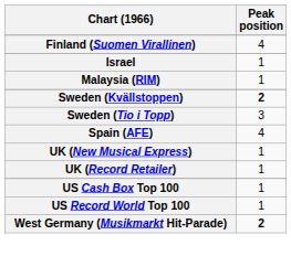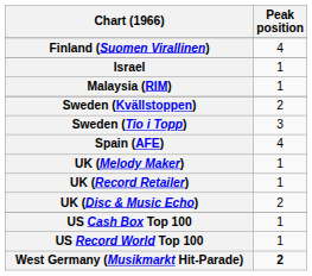Sweden (Kvällstoppen) | Peak position: bold -> normal
+ row: UK (Melody Maker) | 1
- row: UK (New Musical Express) | 1
+ row: UK (Disc & Music Echo) | 2
